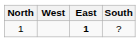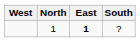columns swapped: West <-> North
